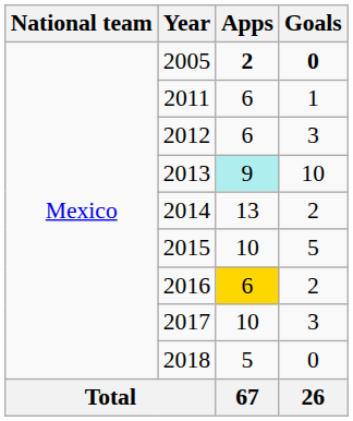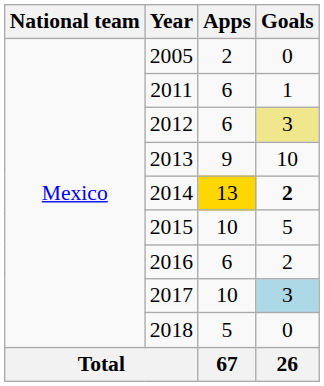2005 | Apps: bold -> normal
2005 | Goals: bold -> normal
2012 | Goals: no background -> khaki background
2013 | Apps: paleturquoise background -> no background
2014 | Apps: no background -> gold background
2014 | Goals: normal -> bold
2016 | Apps: gold background -> no background
2017 | Goals: no background -> lightblue background
